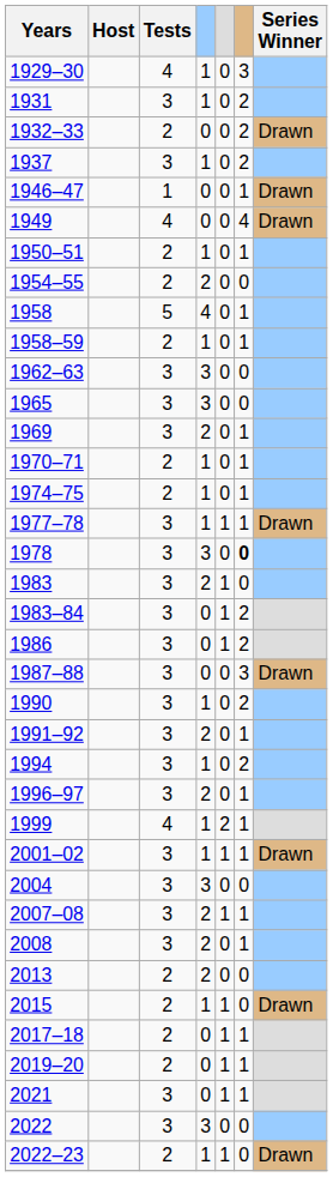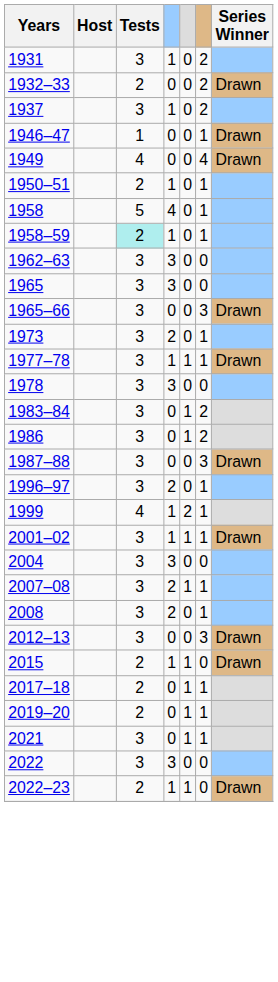- row: 1929–30 | 4 | 1 | 0 | 3
- row: 1954–55 | 2 | 2 | 0 | 0
1958–59 | Tests: no background -> paleturquoise background
+ row: 1965–66 | 3 | 0 | 0 | 3 | Drawn
- row: 1969 | 3 | 2 | 0 | 1
- row: 1970–71 | 2 | 1 | 0 | 1
+ row: 1973 | 3 | 2 | 0 | 1
- row: 1974–75 | 2 | 1 | 0 | 1
1978 | column 6: bold -> normal
- row: 1983 | 3 | 2 | 1 | 0
- row: 1990 | 3 | 1 | 0 | 2
- row: 1991–92 | 3 | 2 | 0 | 1
- row: 1994 | 3 | 1 | 0 | 2
+ row: 2012–13 | 3 | 0 | 0 | 3 | Drawn
- row: 2013 | 2 | 2 | 0 | 0
